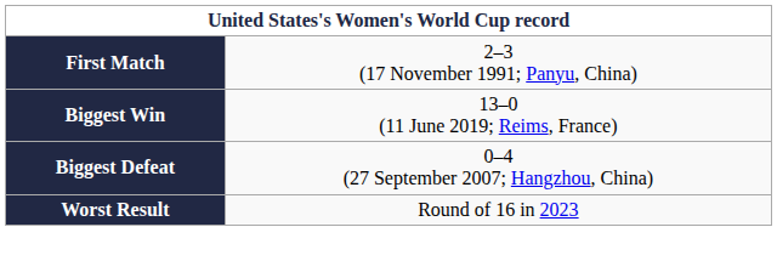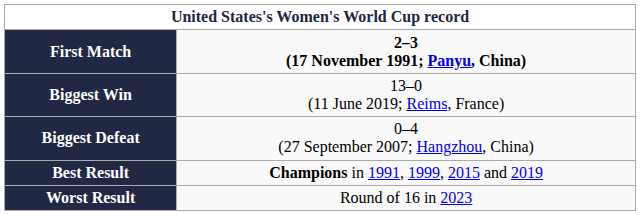First Match | column 2: normal -> bold
+ row: Best Result | Champions in 1991, 1999, 2015 and 2019
